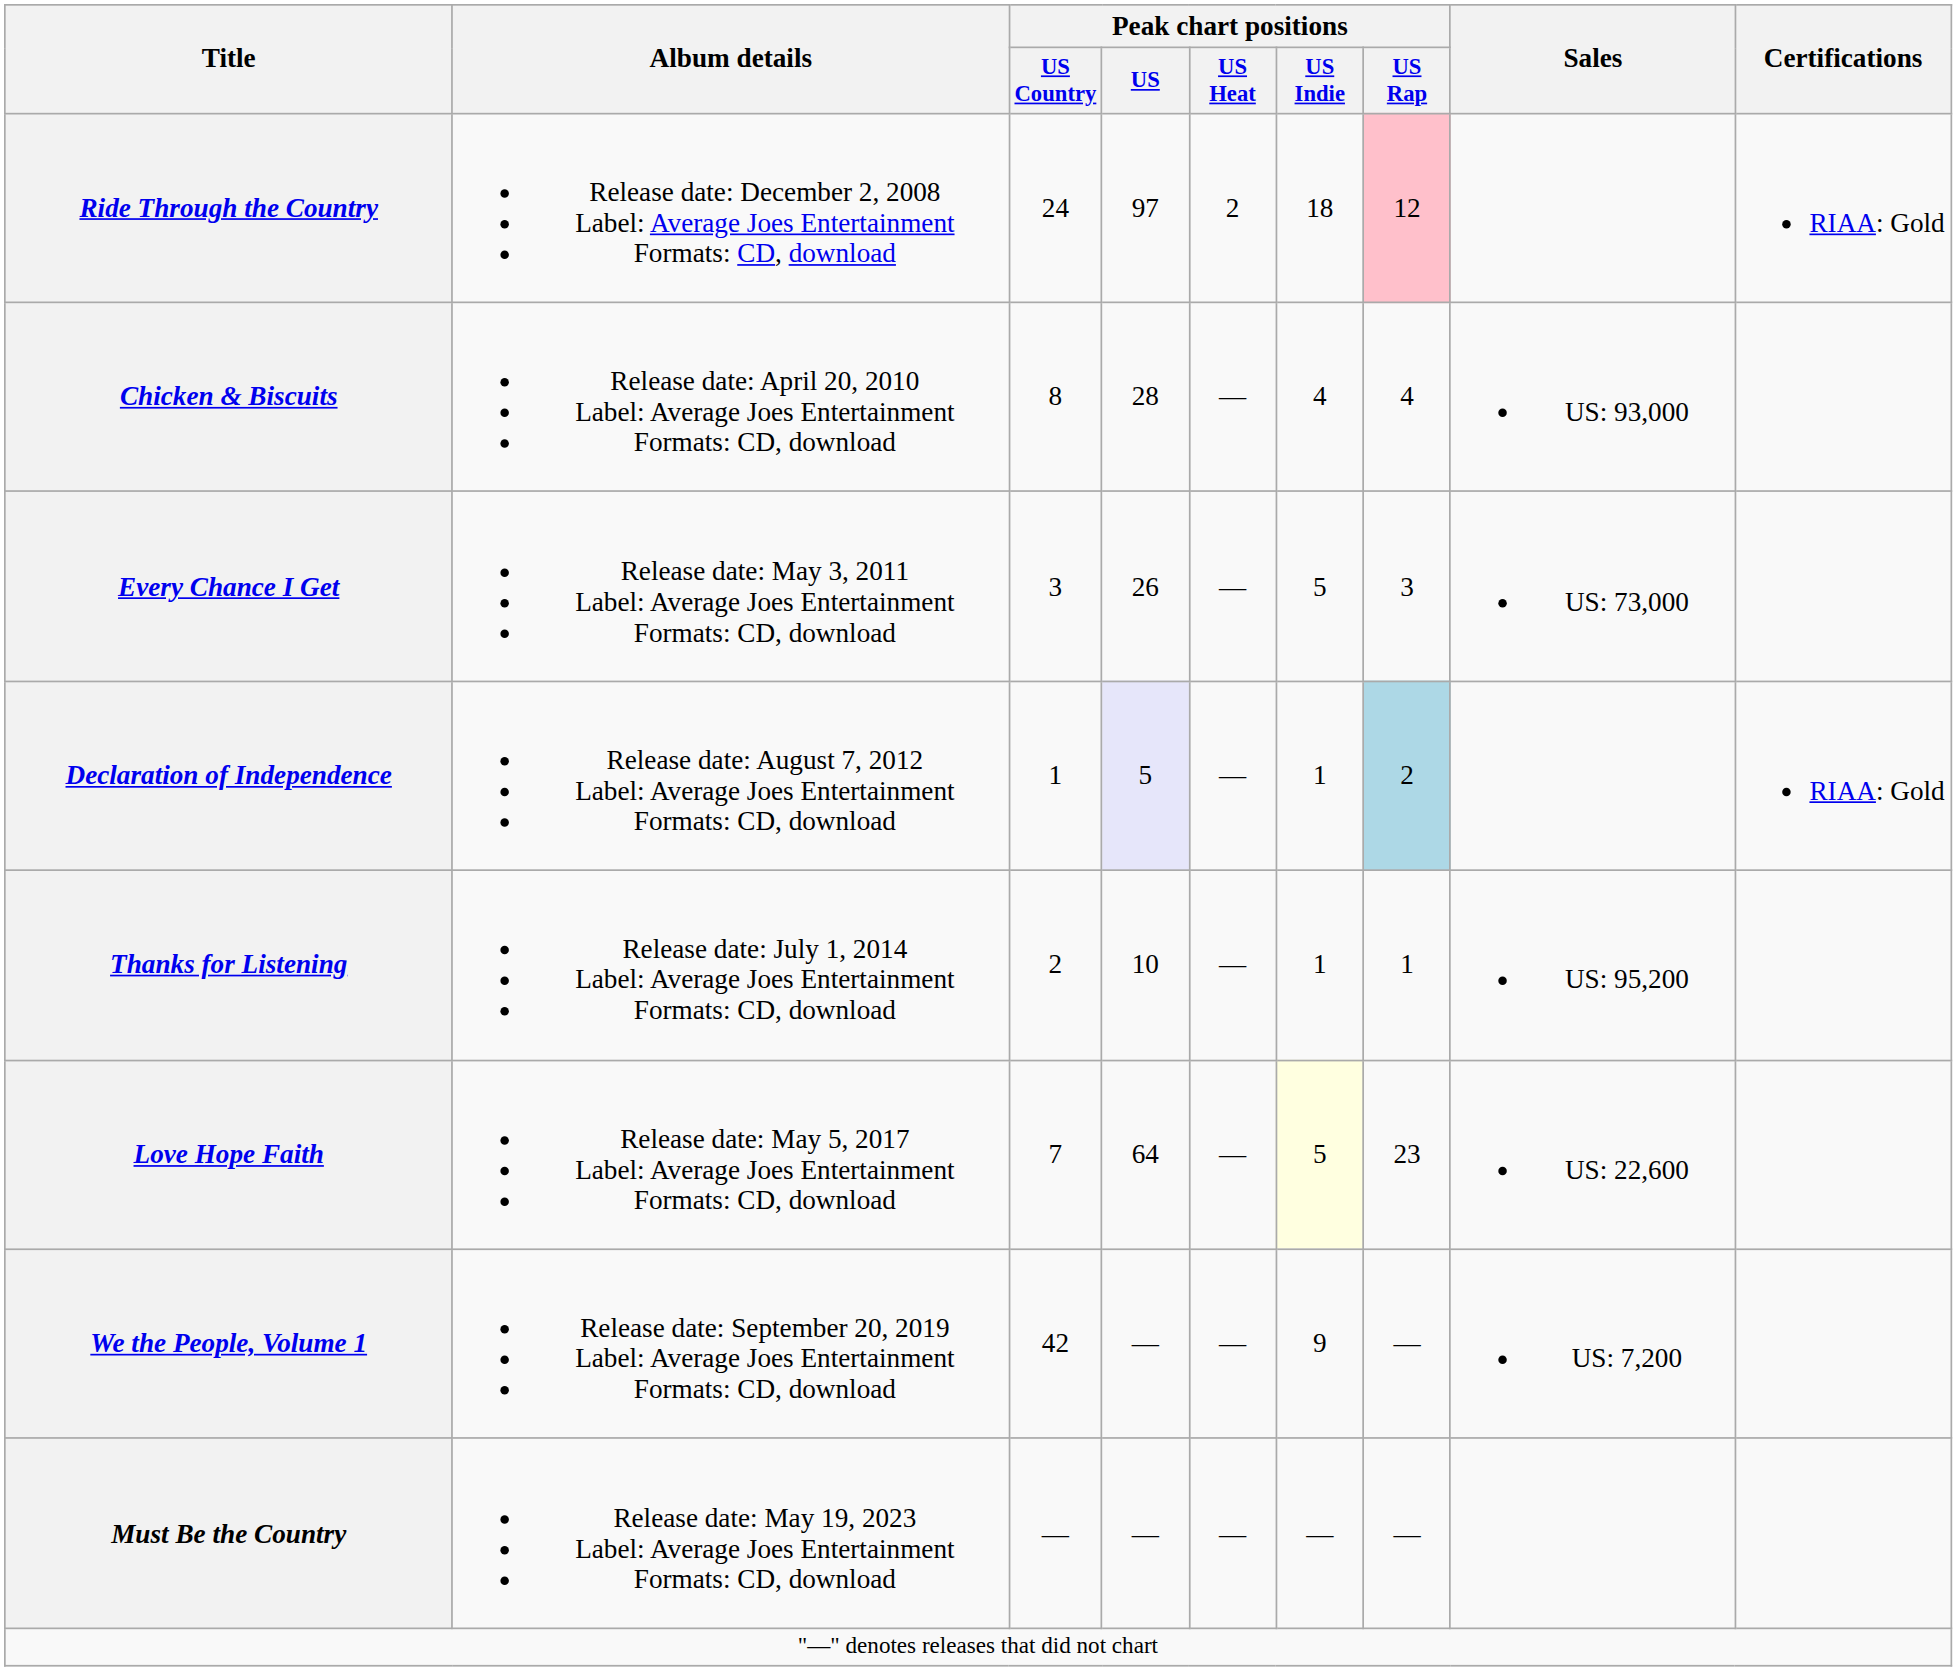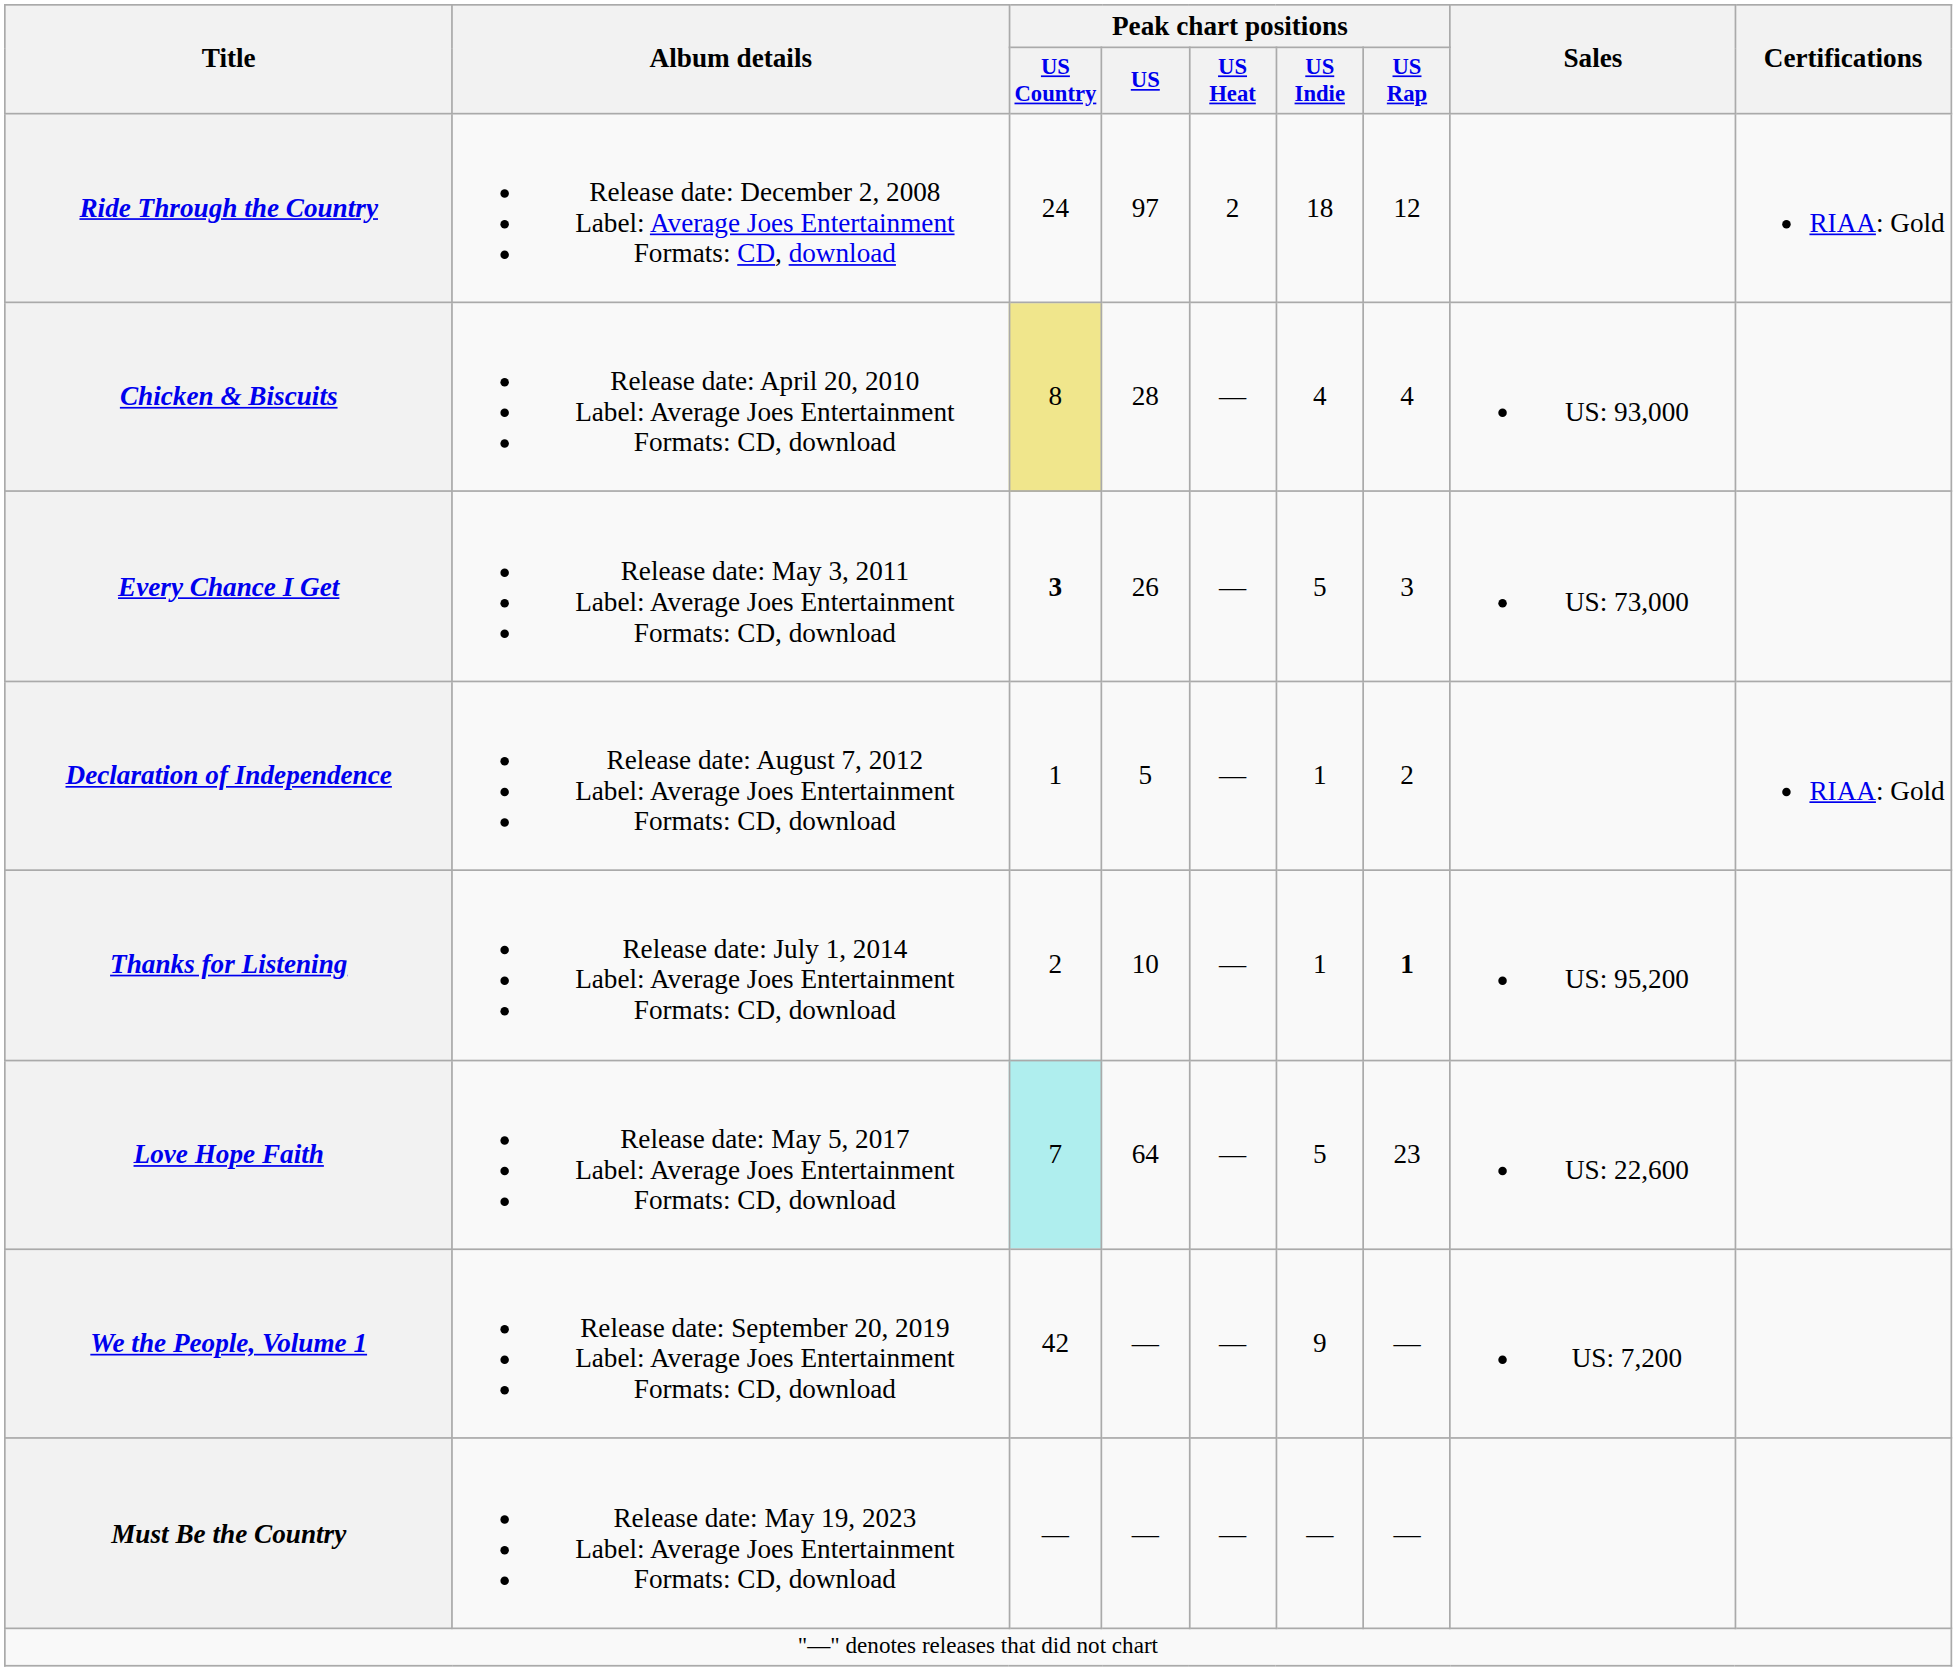Ride Through the Country | Peak chart positions / US Rap: pink background -> no background
Chicken & Biscuits | Peak chart positions / US Country: no background -> khaki background
Every Chance I Get | Peak chart positions / US Country: normal -> bold
Declaration of Independence | Peak chart positions / US: lavender background -> no background
Declaration of Independence | Peak chart positions / US Rap: lightblue background -> no background
Thanks for Listening | Peak chart positions / US Rap: normal -> bold
Love Hope Faith | Peak chart positions / US Country: no background -> paleturquoise background
Love Hope Faith | Peak chart positions / US Indie: lightyellow background -> no background
